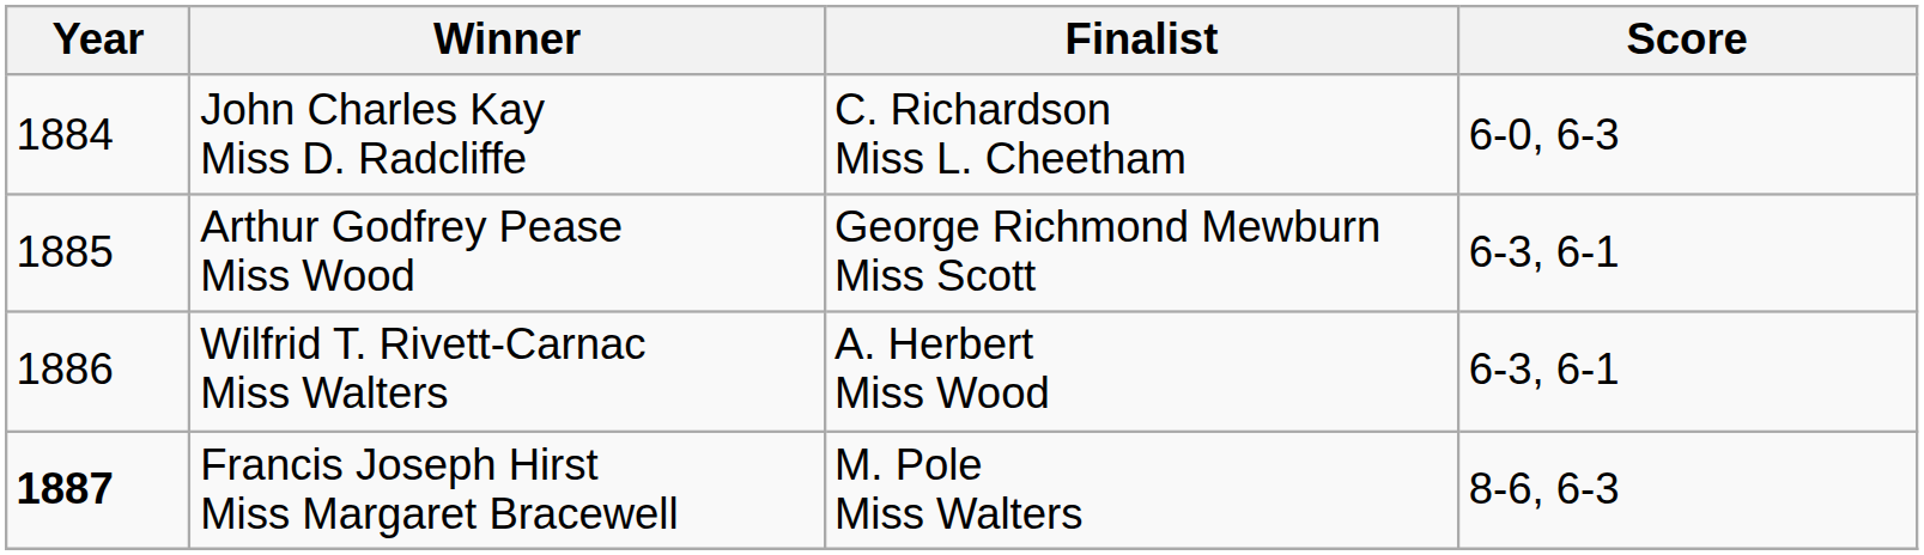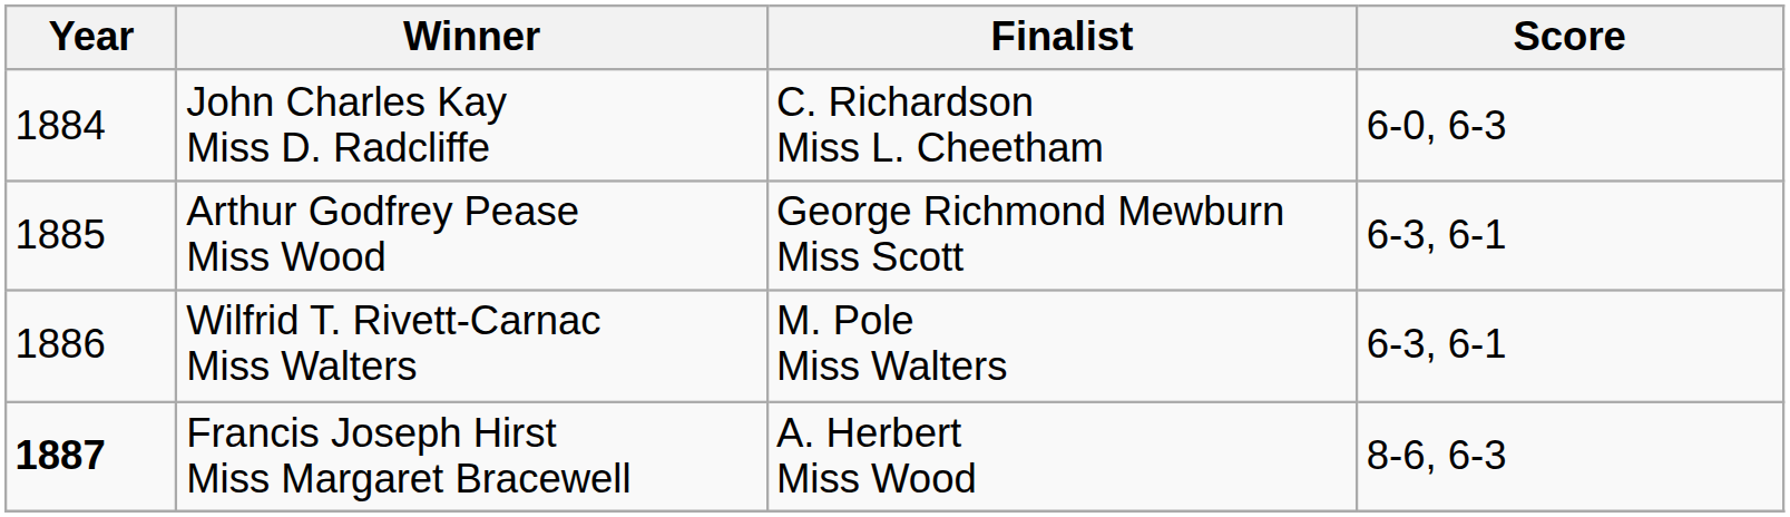Wilfrid T. Rivett-Carnac Miss Walters | Finalist: A. Herbert Miss Wood -> M. Pole Miss Walters
Francis Joseph Hirst Miss Margaret Bracewell | Finalist: M. Pole Miss Walters -> A. Herbert Miss Wood
